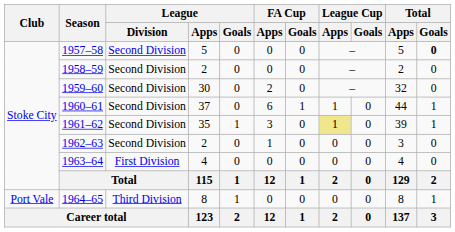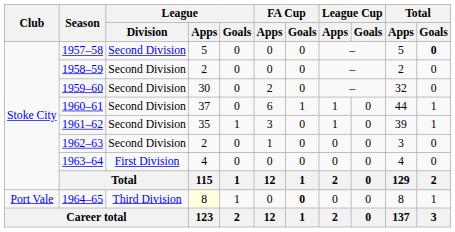1961–62 | League Cup / Apps: khaki background -> no background
1964–65 | League / Apps: no background -> lightyellow background
1964–65 | FA Cup / Goals: normal -> bold
